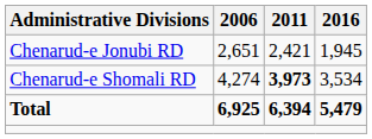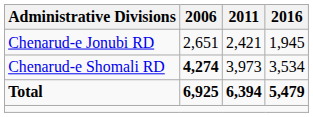Chenarud-e Shomali RD | 2006: normal -> bold
Chenarud-e Shomali RD | 2011: bold -> normal
